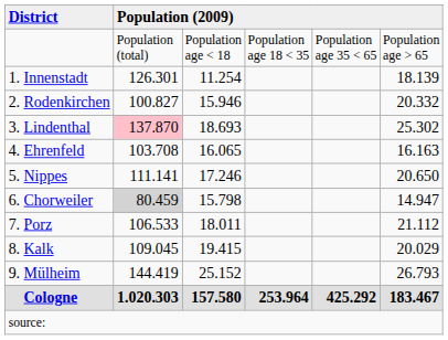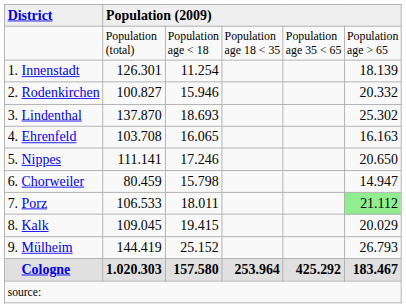3. Lindenthal | column 2: pink background -> no background
6. Chorweiler | column 2: lightgrey background -> no background
7. Porz | column 6: no background -> lightgreen background
